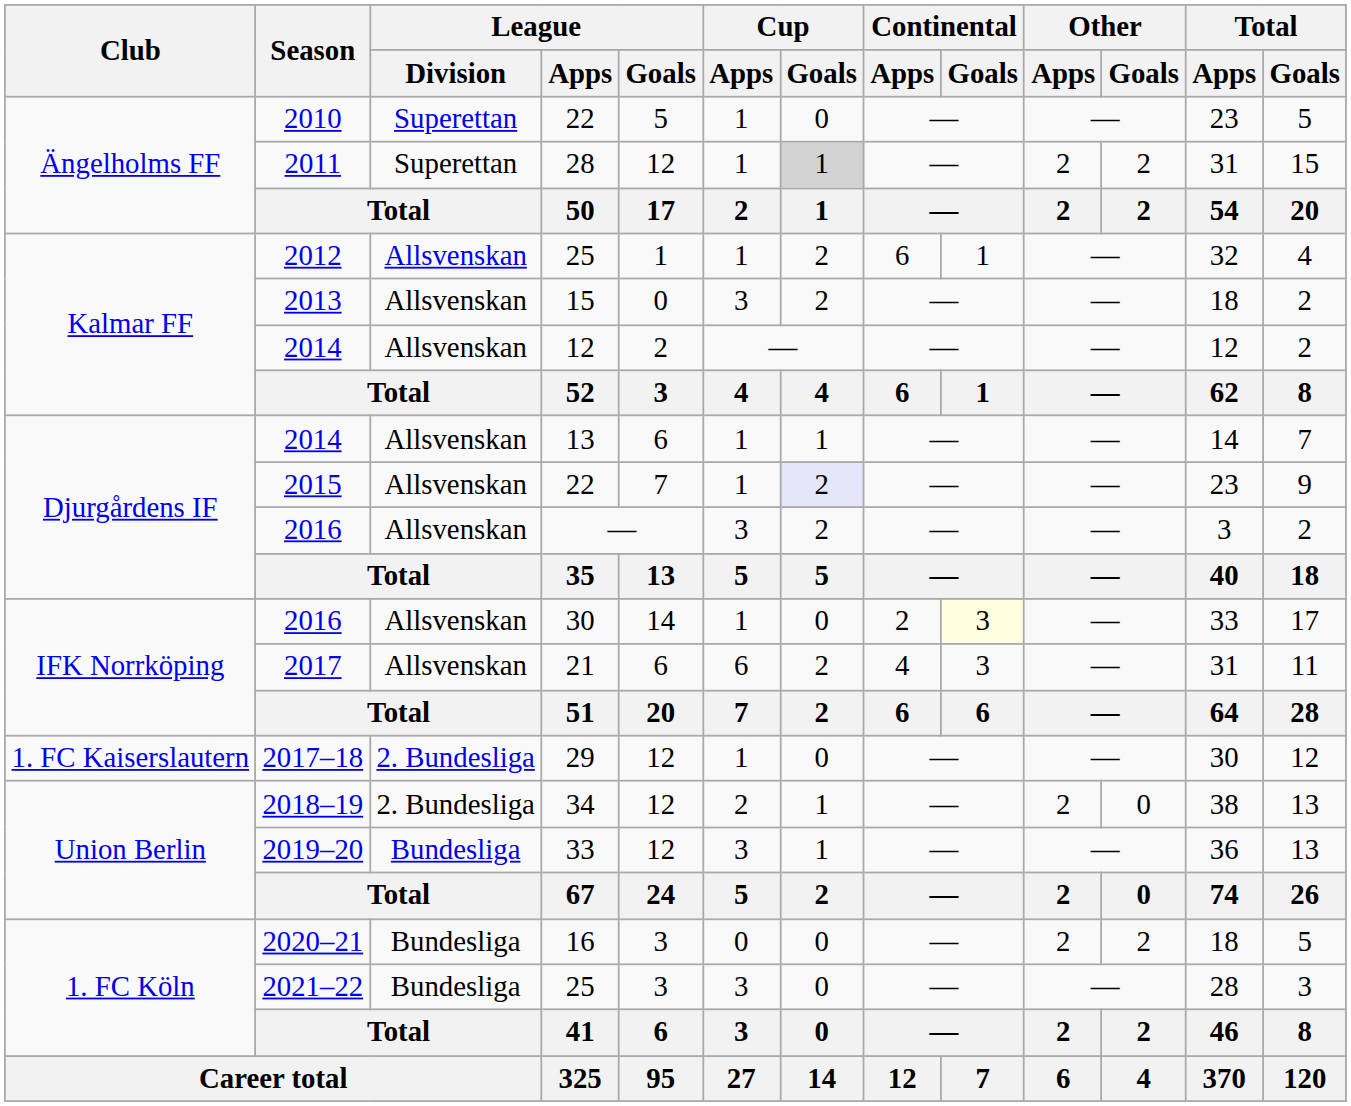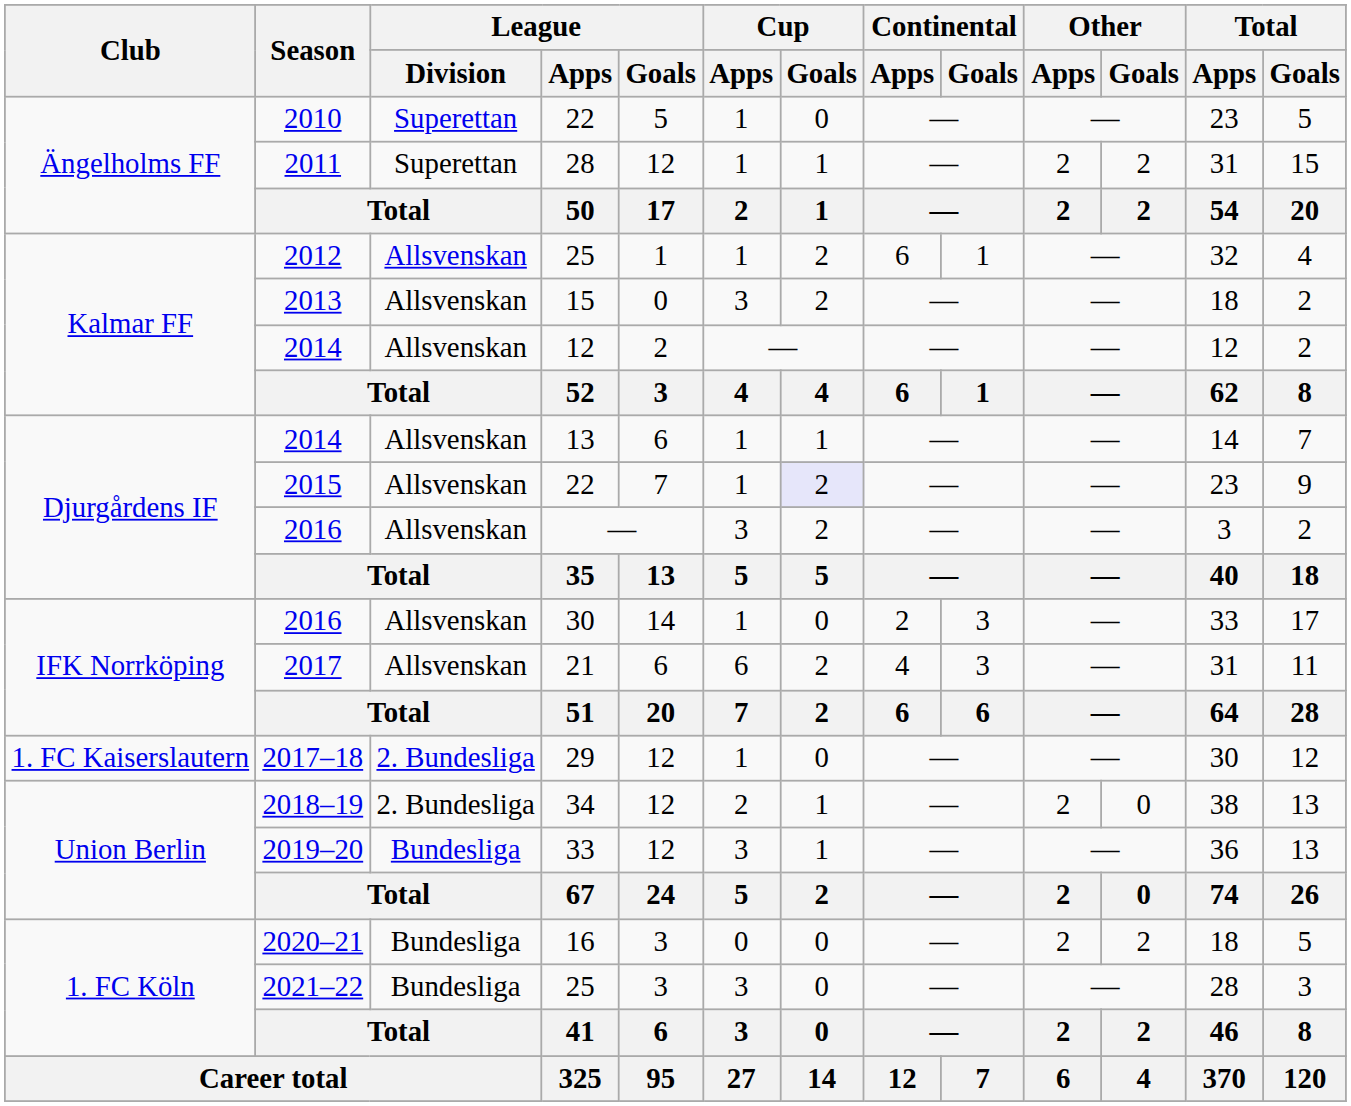2011 | Cup / Goals: lightgrey background -> no background
2016 / 30 | Continental / Goals: lightyellow background -> no background
